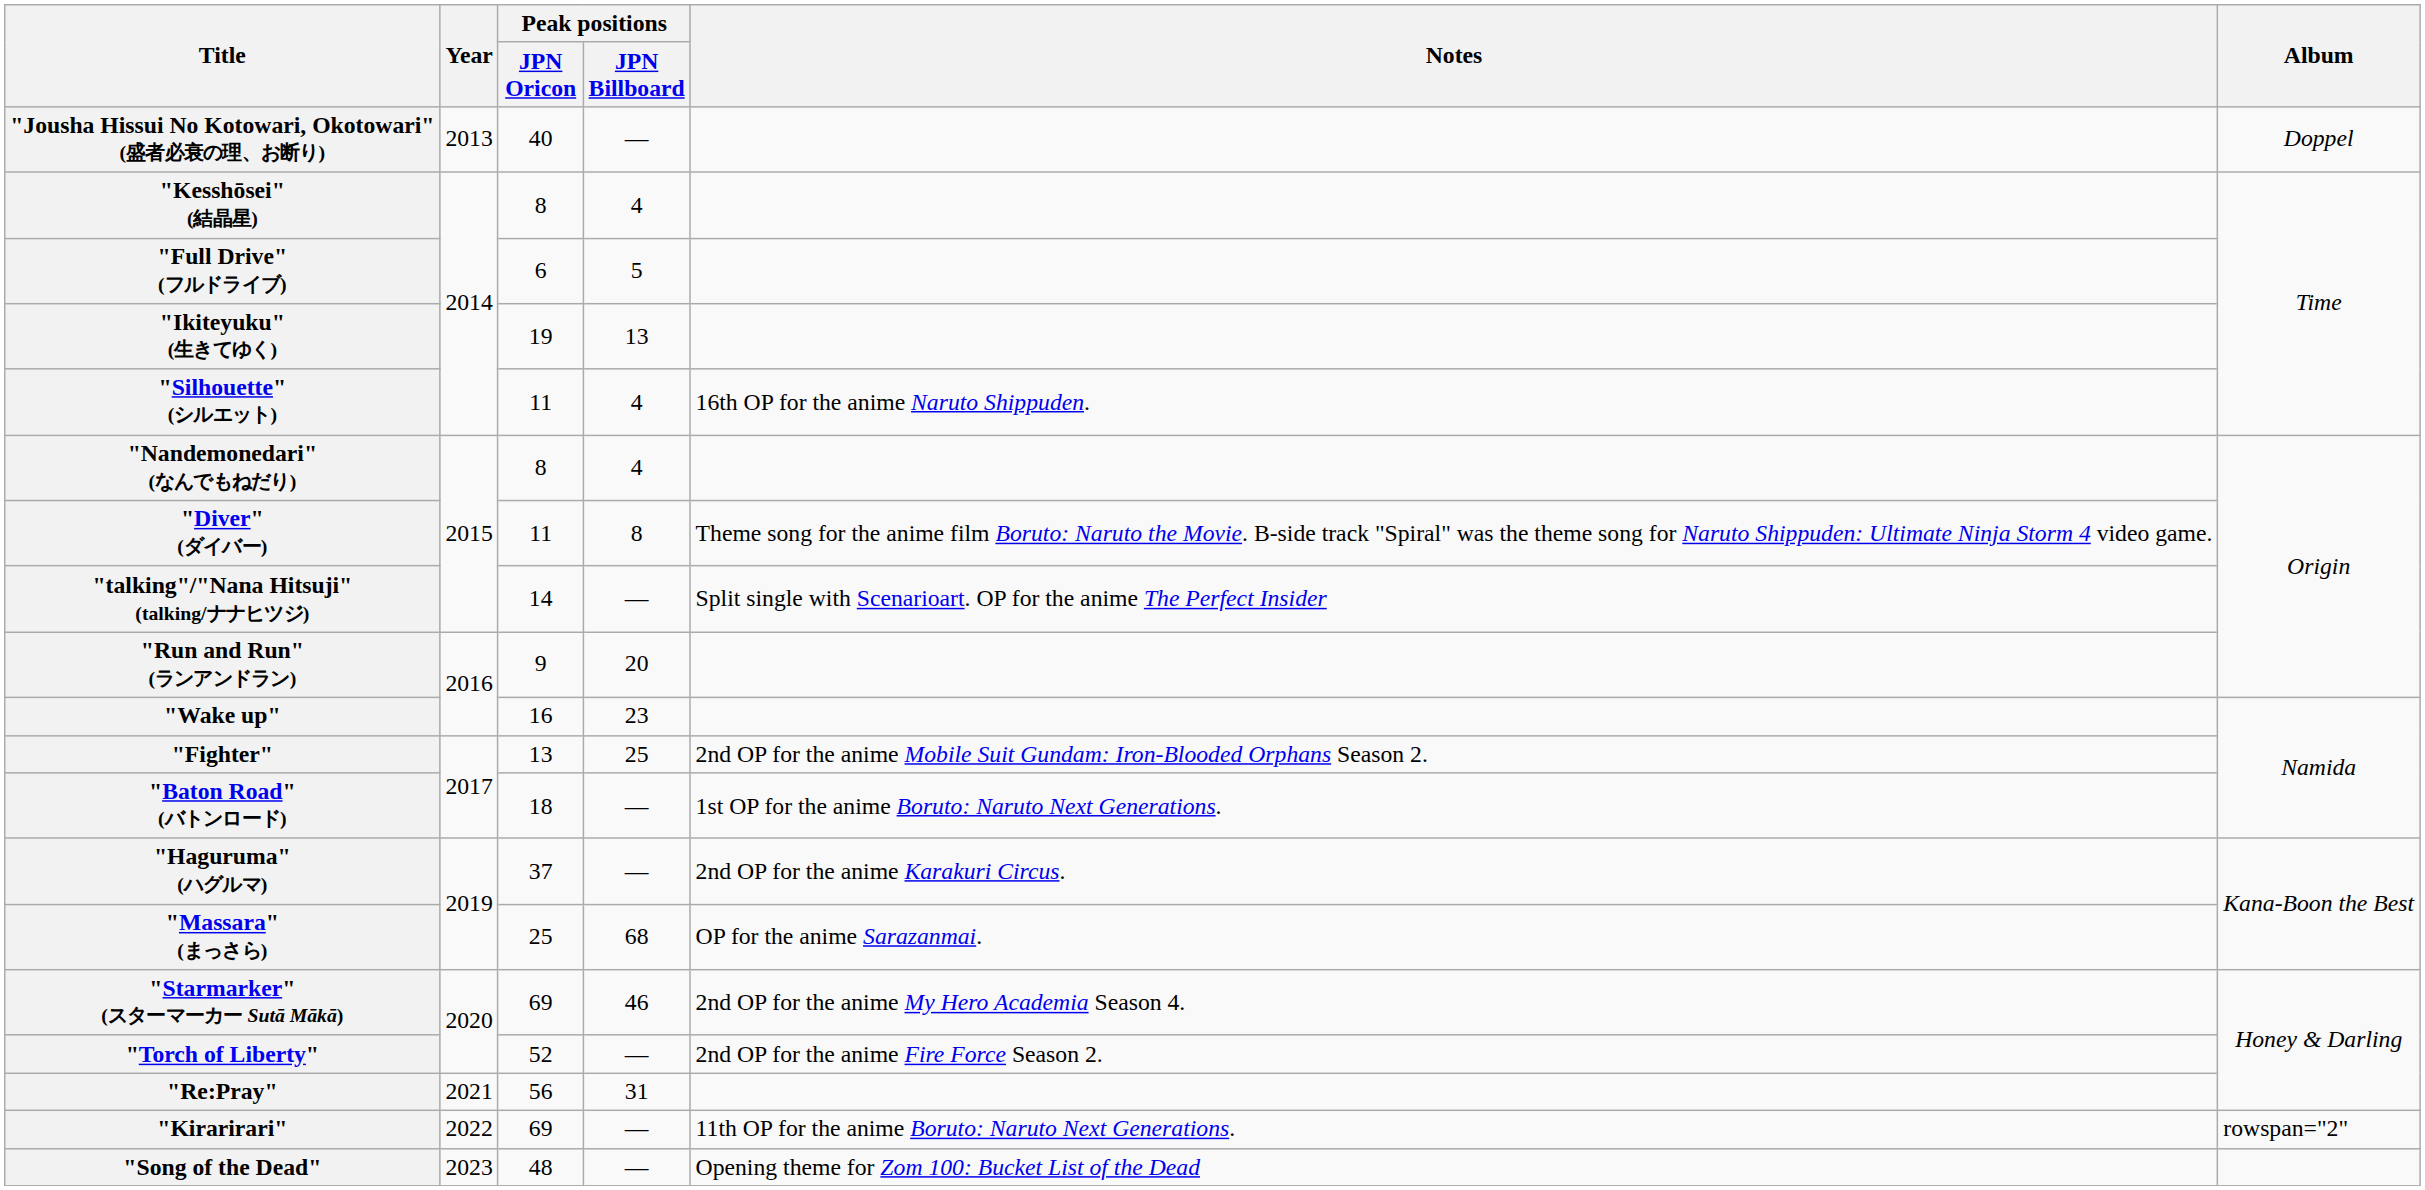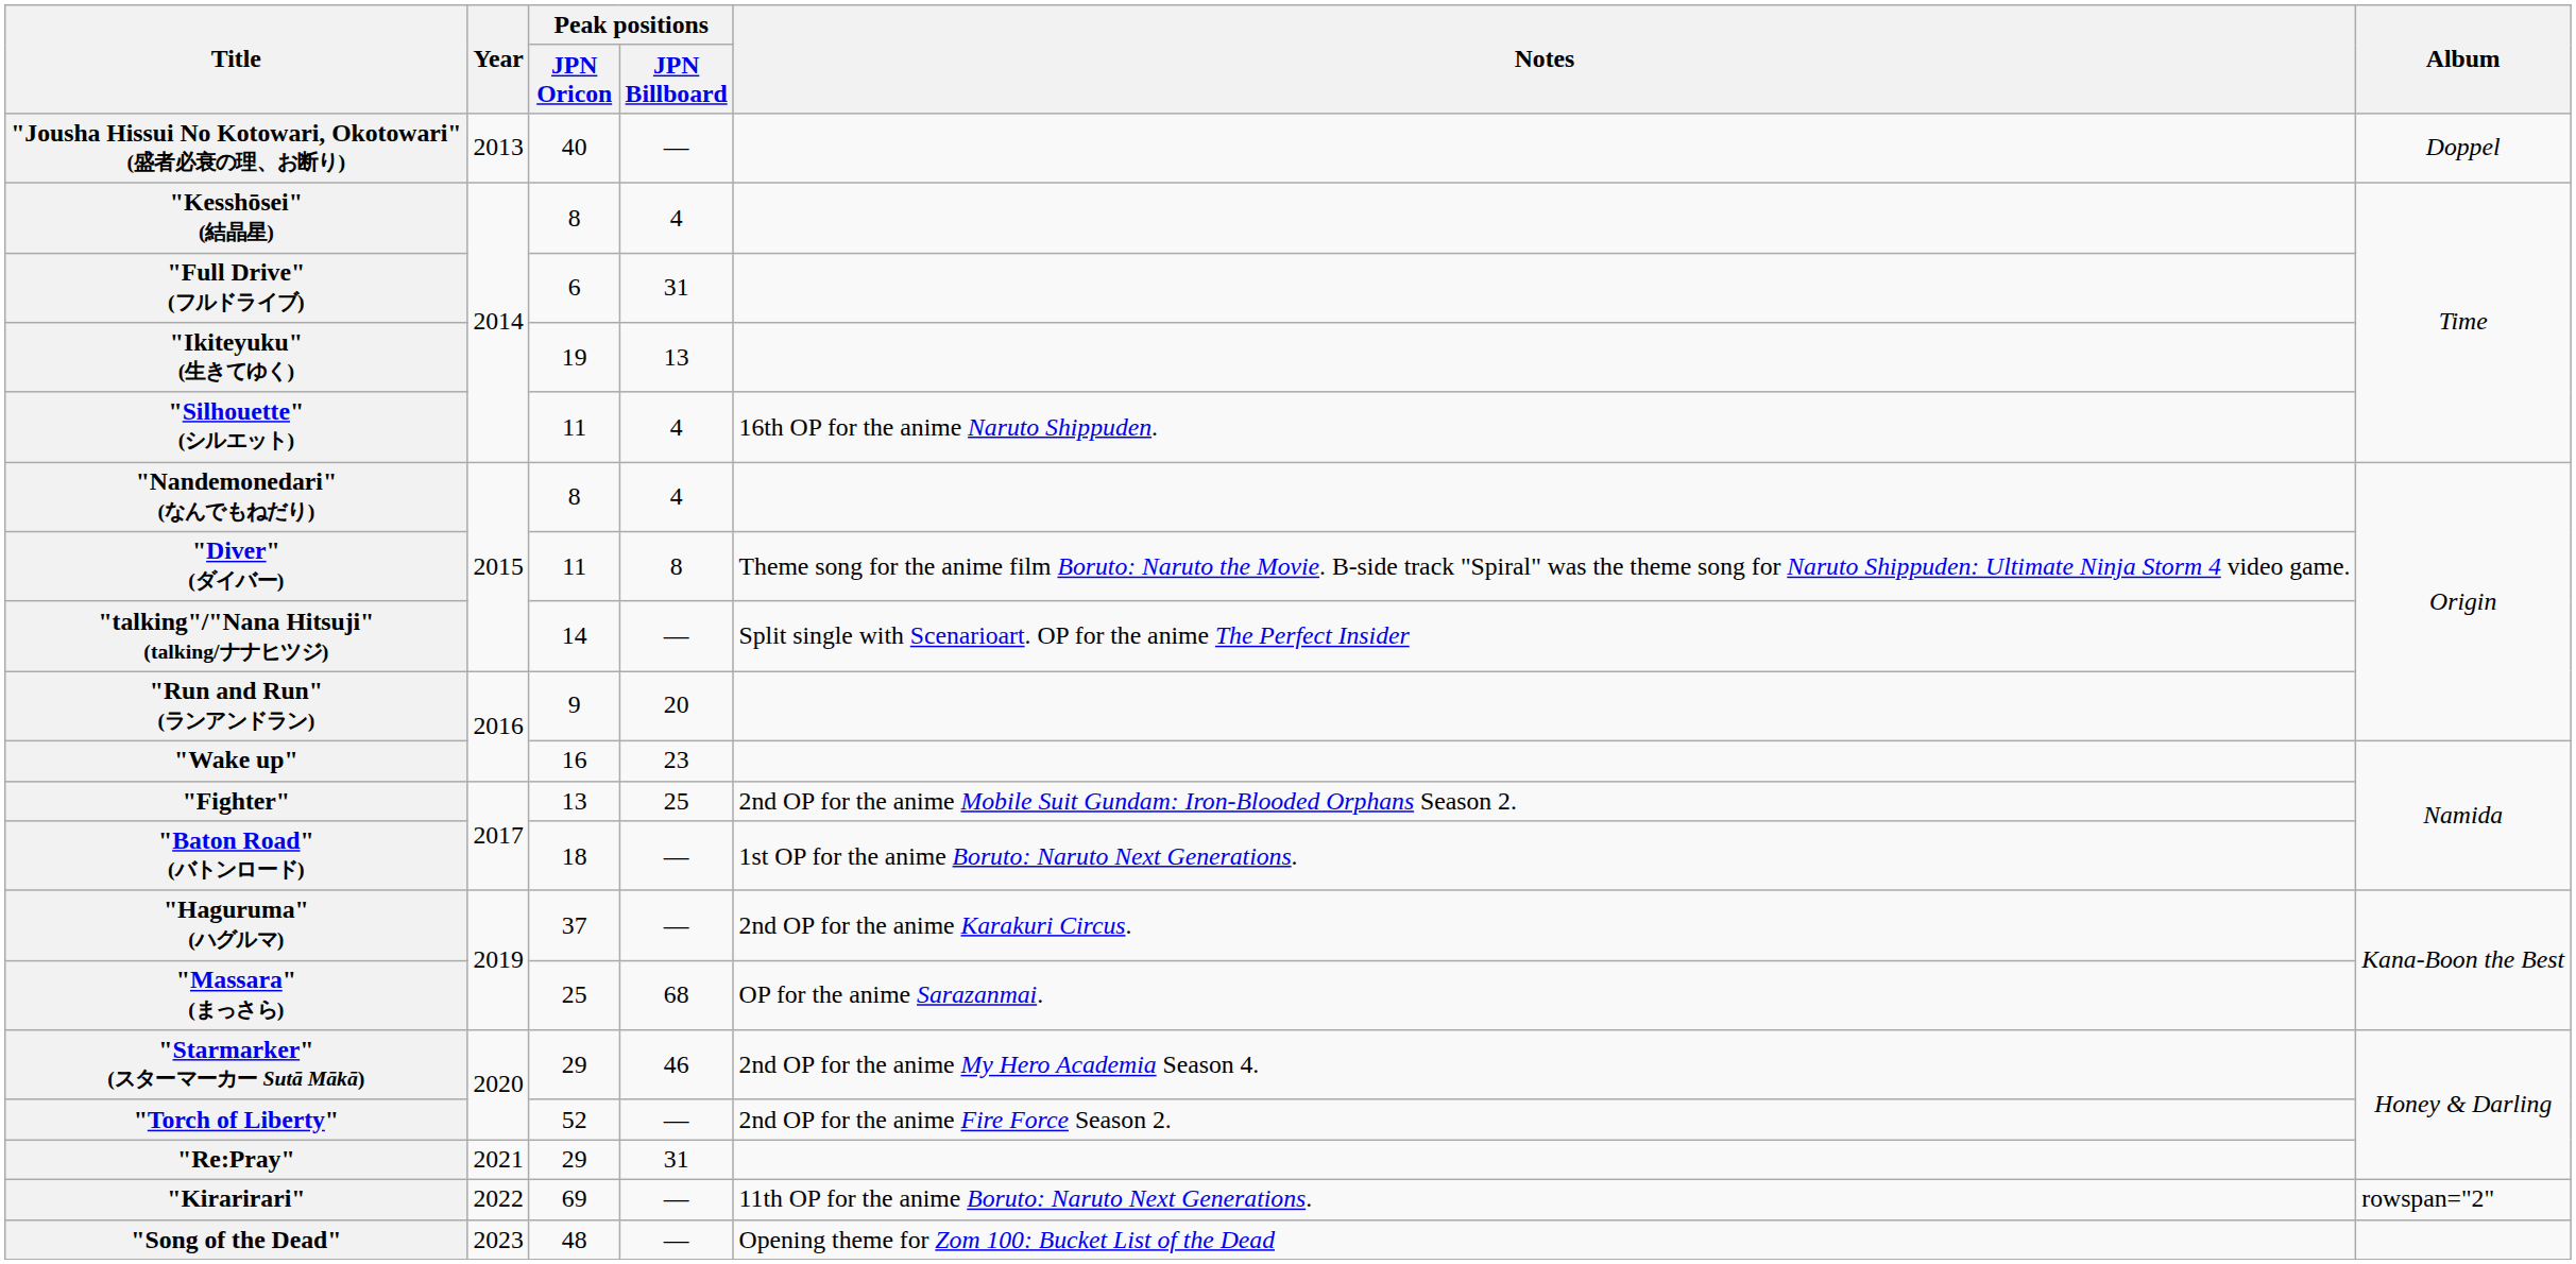"Full Drive" (フルドライブ) | Peak positions / JPN Billboard: 5 -> 31
"Starmarker" (スターマーカー Sutā Mākā) | Peak positions / JPN Oricon: 69 -> 29
"Re:Pray" | Peak positions / JPN Oricon: 56 -> 29
